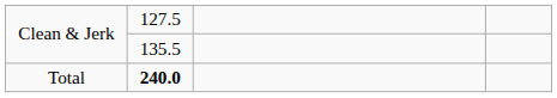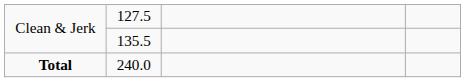Total | column 1: normal -> bold
Total | column 2: bold -> normal
